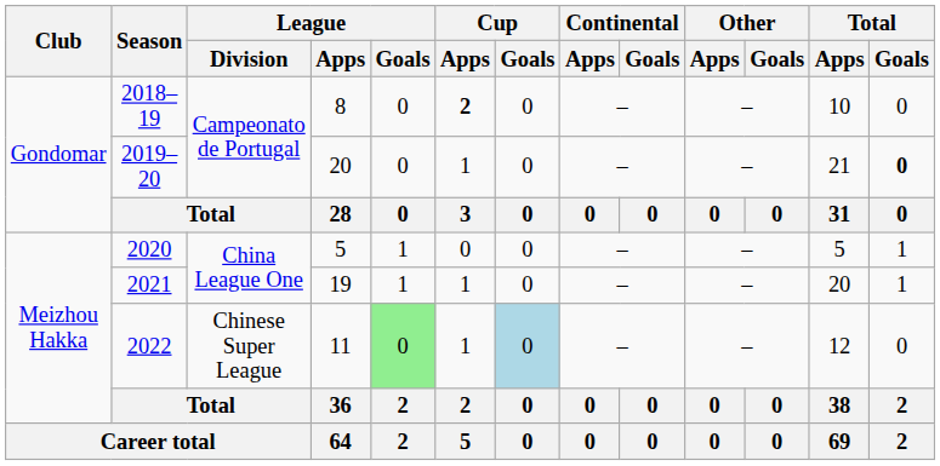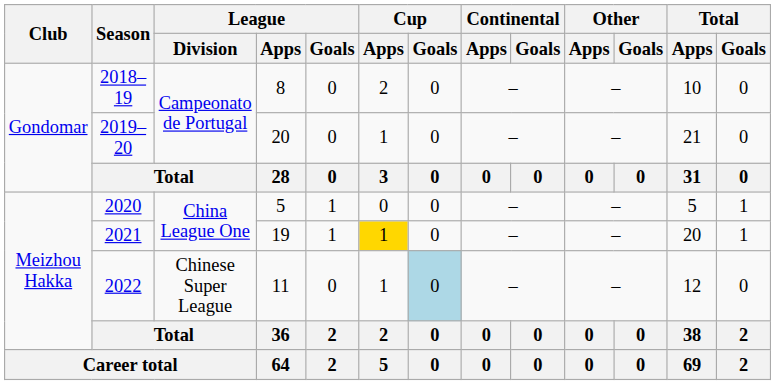2018–19 | Cup / Apps: bold -> normal
2019–20 | Total / Goals: bold -> normal
2021 | Cup / Apps: no background -> gold background
2022 | League / Goals: lightgreen background -> no background
